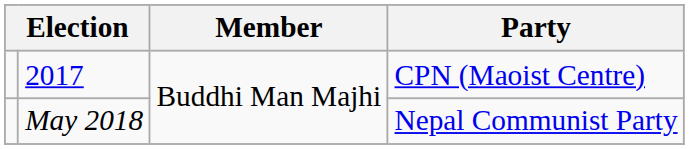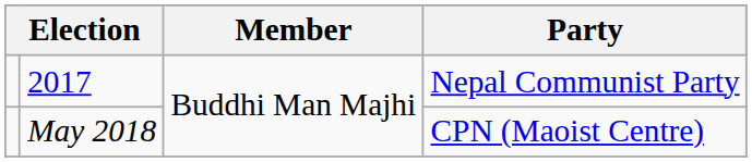2017 | Party: CPN (Maoist Centre) -> Nepal Communist Party
May 2018 | Party: Nepal Communist Party -> CPN (Maoist Centre)
